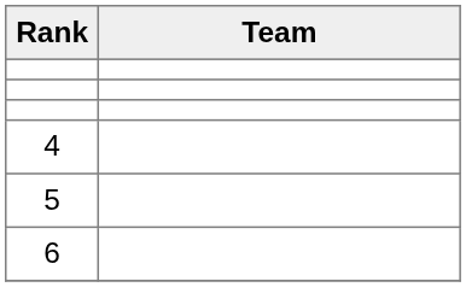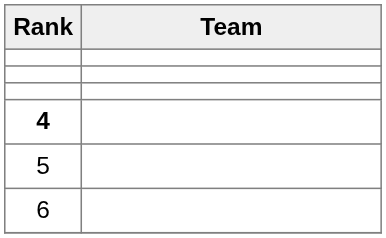row 5 | Rank: normal -> bold
